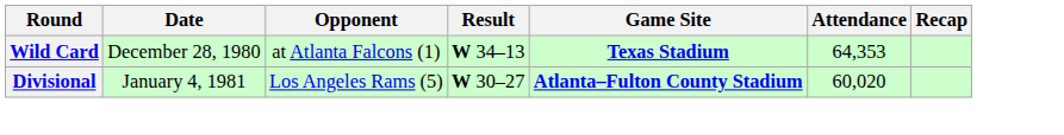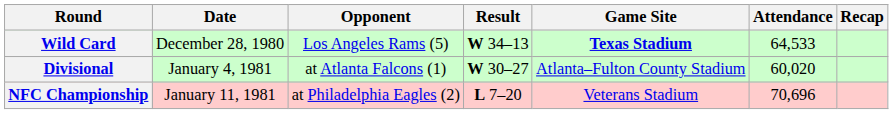Wild Card | Opponent: at Atlanta Falcons (1) -> Los Angeles Rams (5)
Wild Card | Attendance: 64,353 -> 64,533
Divisional | Opponent: Los Angeles Rams (5) -> at Atlanta Falcons (1)
Divisional | Game Site: bold -> normal
+ row: NFC Championship | January 11, 1981 | at Philadelphia Eagles (2) | L 7–20 | Veterans Stadium | 70,696
